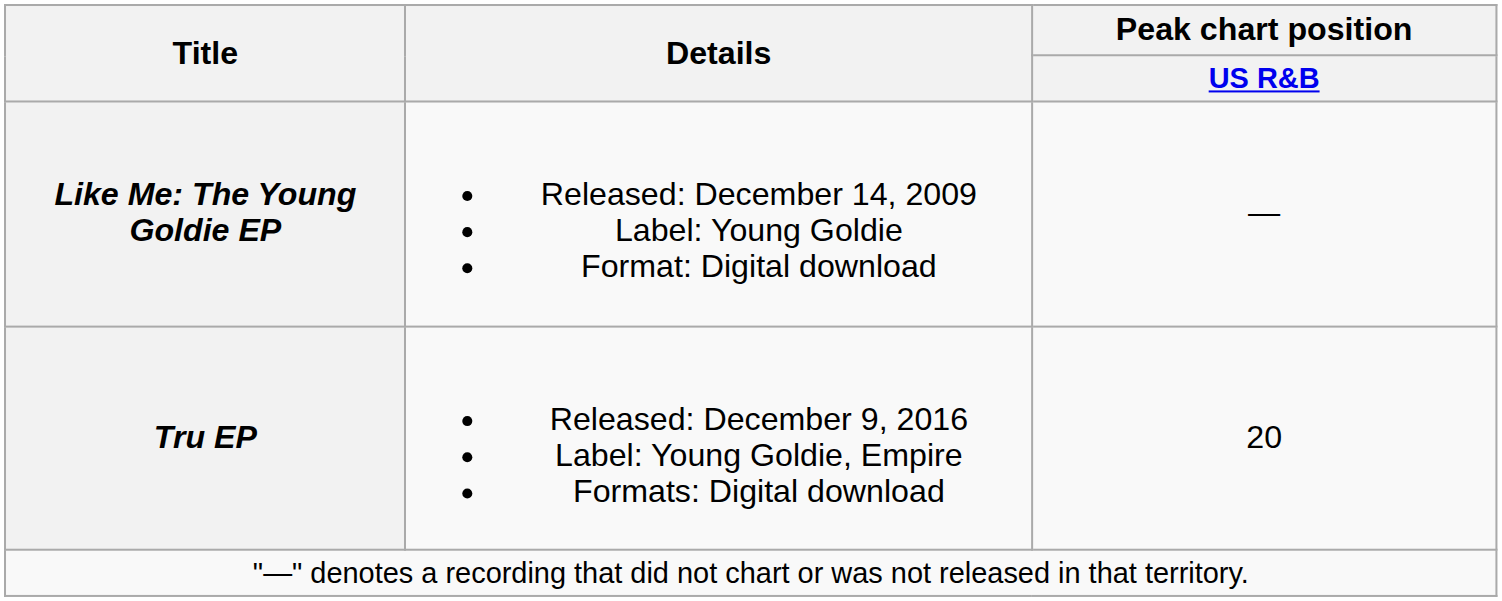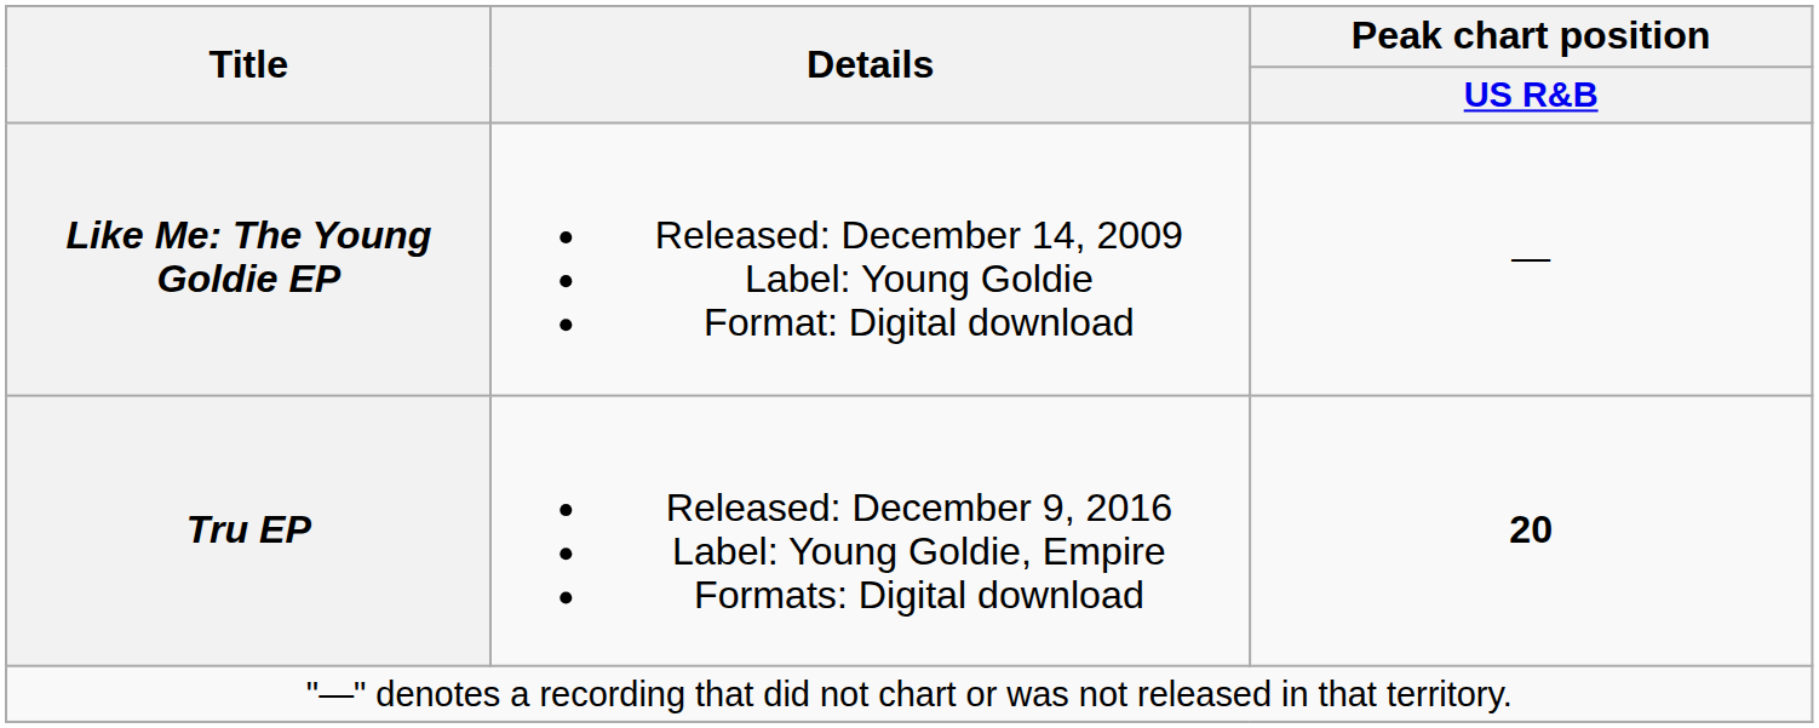Tru EP | Peak chart position / US R&B: normal -> bold
